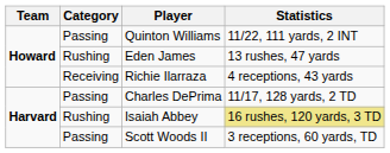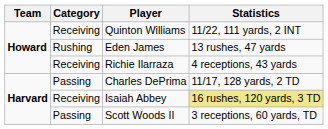Quinton Williams | Category: Passing -> Receiving
Isaiah Abbey | Category: Rushing -> Receiving
